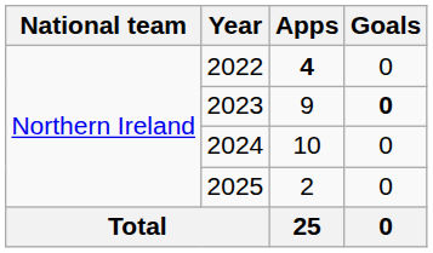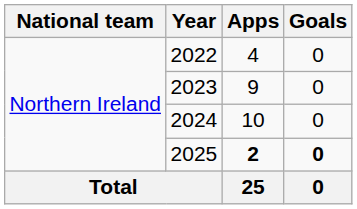2022 | Apps: bold -> normal
2023 | Goals: bold -> normal
2025 | Apps: normal -> bold
2025 | Goals: normal -> bold
